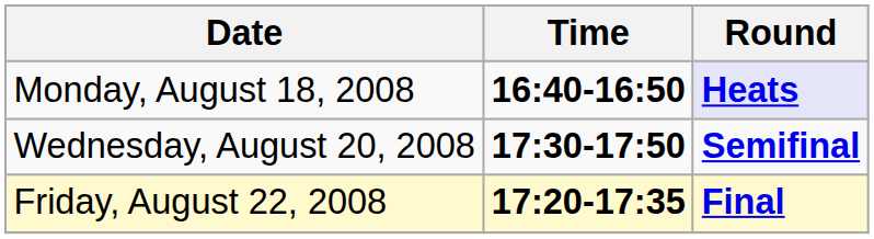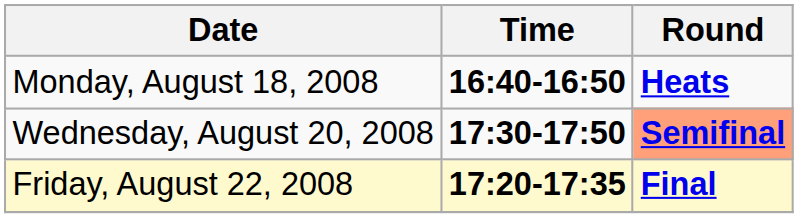Monday, August 18, 2008 | Round: lavender background -> no background
Wednesday, August 20, 2008 | Round: no background -> lightsalmon background
